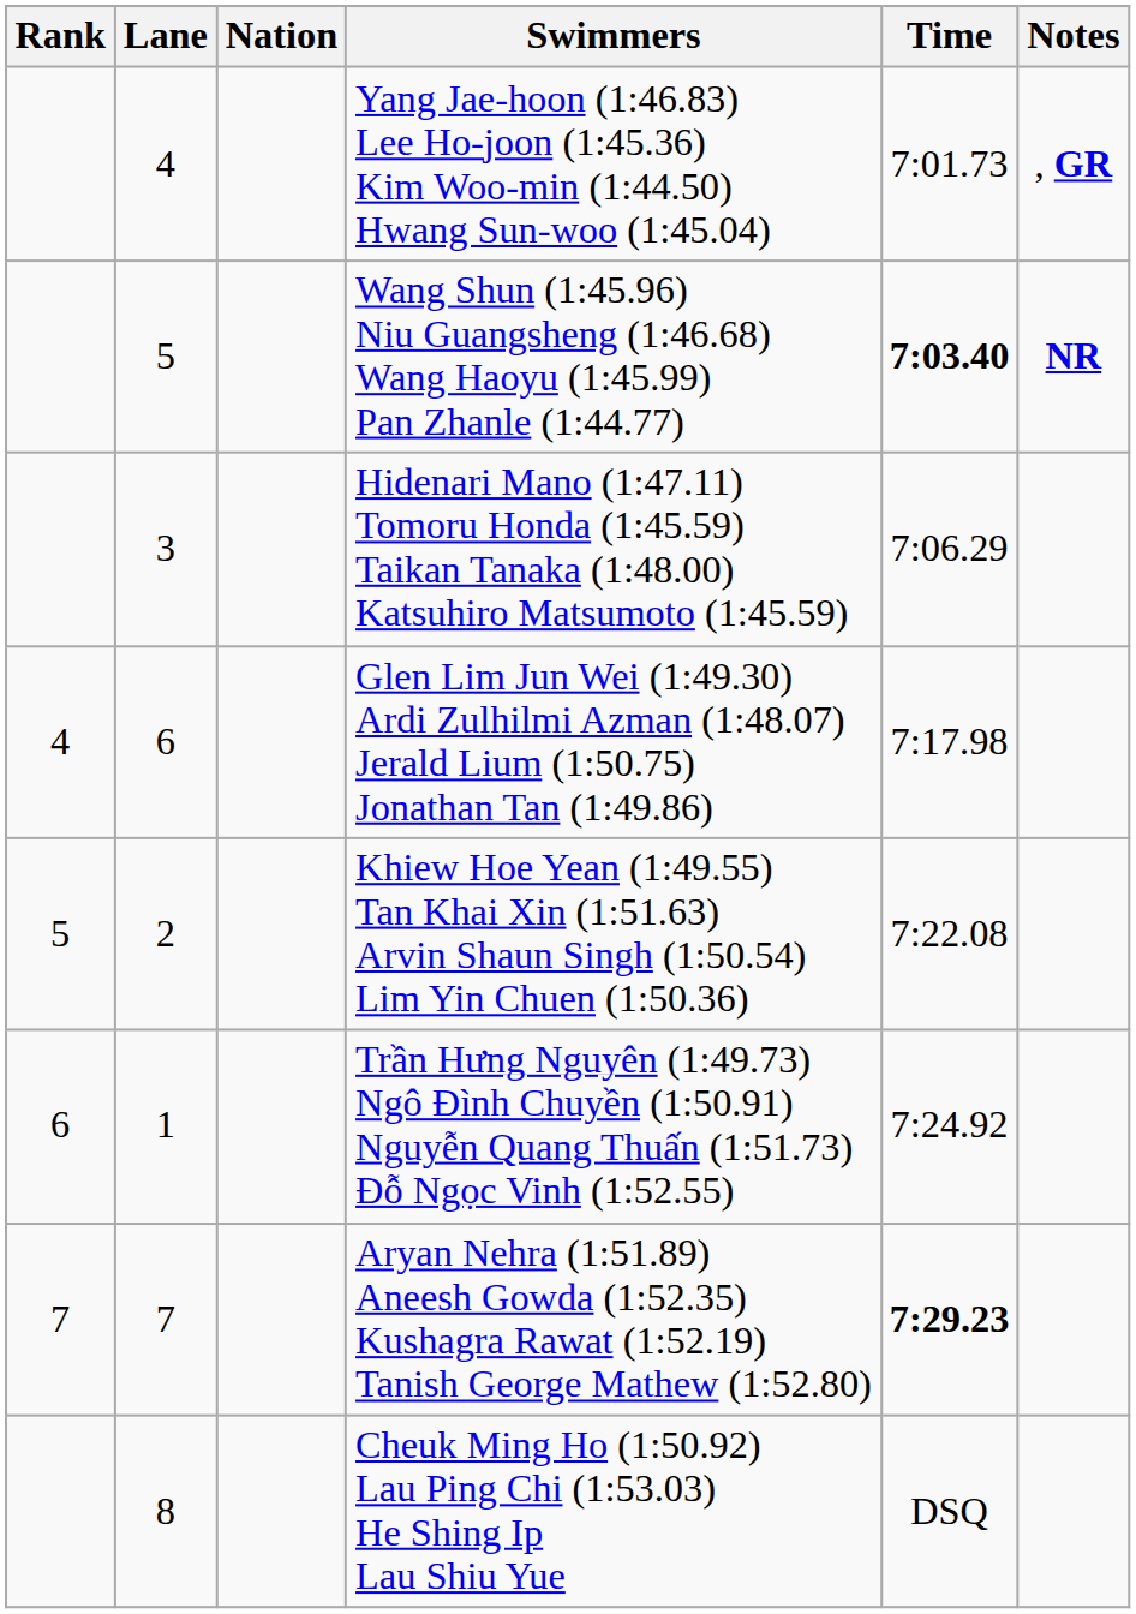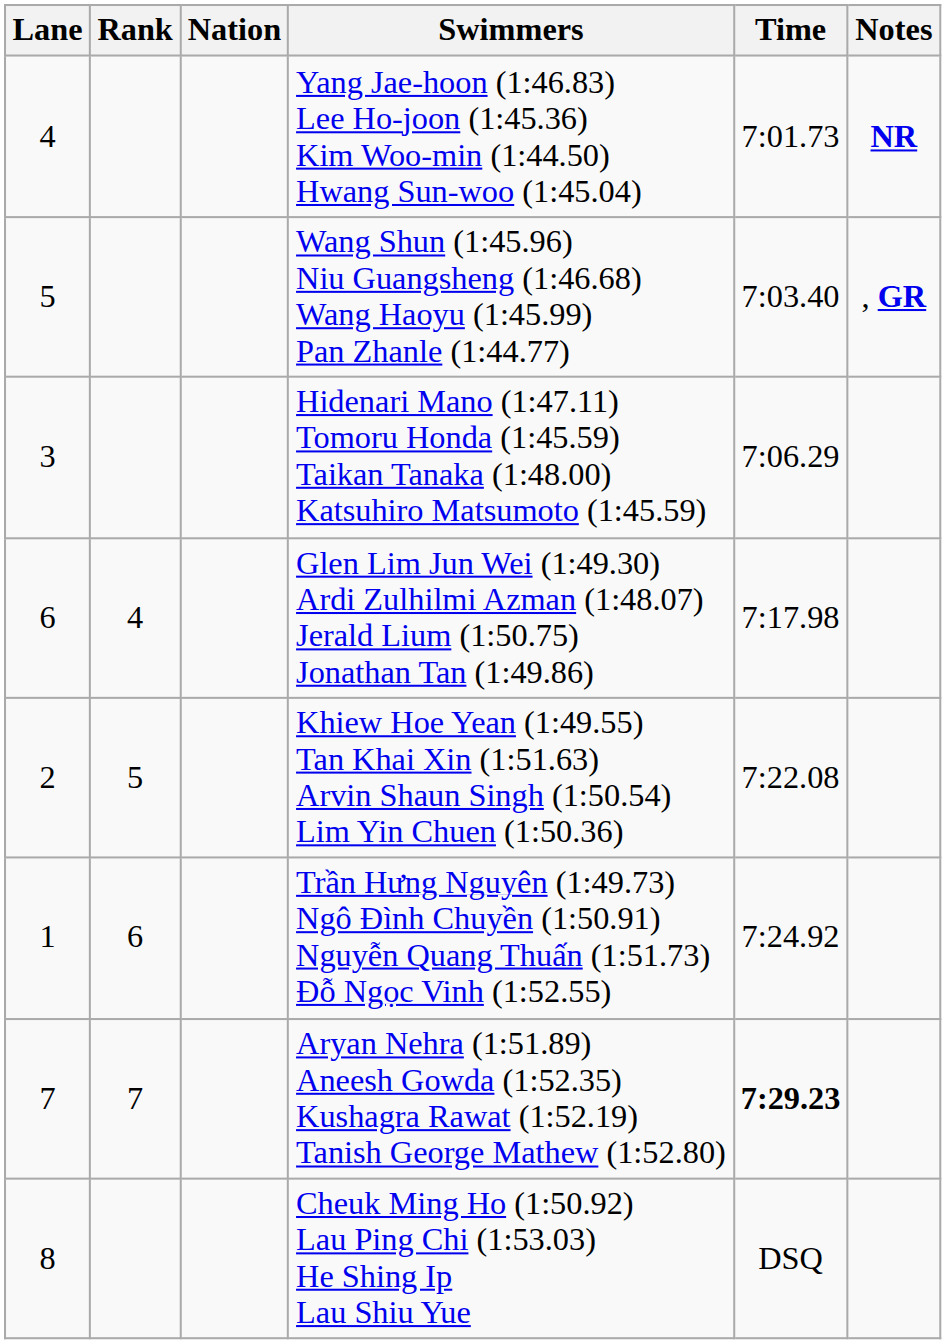columns swapped: Rank <-> Lane
row 2 | Notes: , GR -> NR
row 3 | Time: bold -> normal
row 3 | Notes: NR -> , GR
